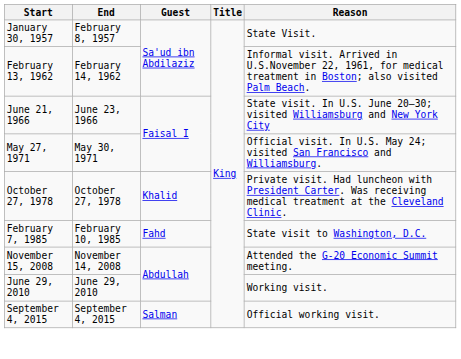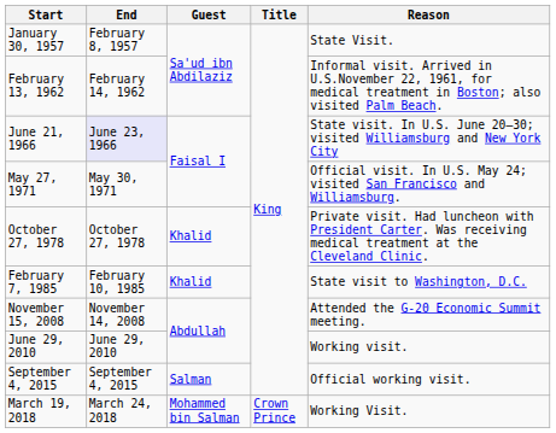June 21, 1966 | End: no background -> lavender background
February 7, 1985 | Guest: Fahd -> Khalid
+ row: March 19, 2018 | March 24, 2018 | Mohammed bin Salman | Crown Prince | Working Visit.
